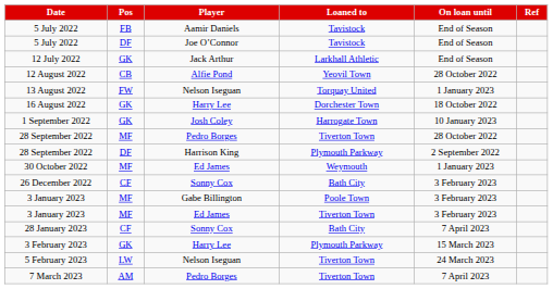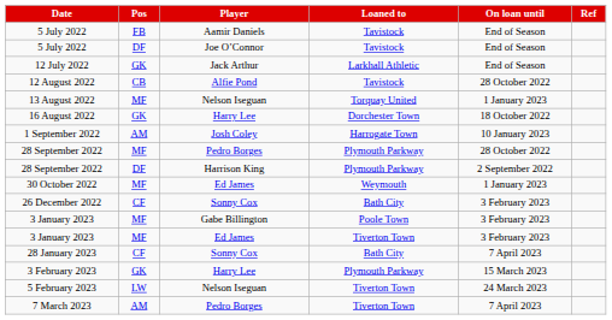12 August 2022 | Loaned to: Yeovil Town -> Tavistock
13 August 2022 | Pos: FW -> MF
1 September 2022 | Pos: GK -> AM
28 September 2022 / Pedro Borges | Loaned to: Tiverton Town -> Plymouth Parkway
